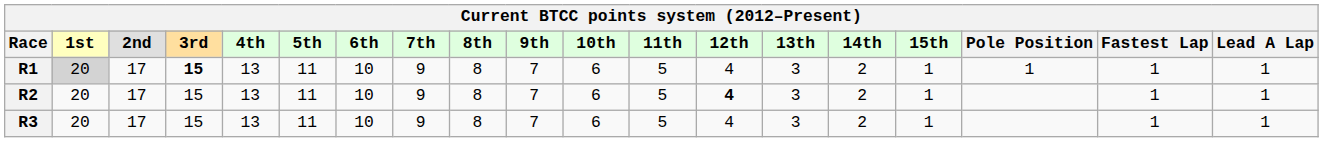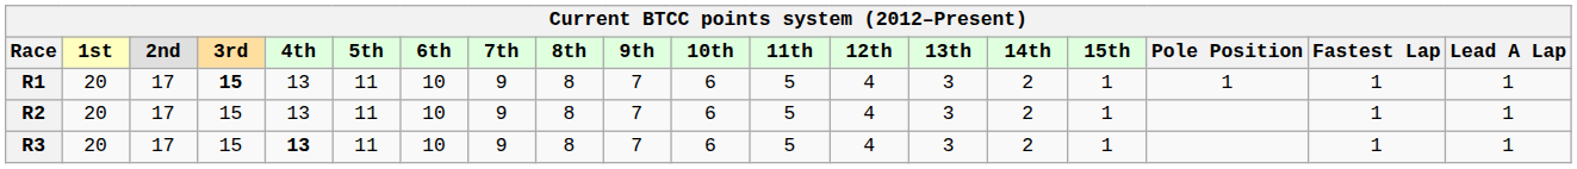R1 | 1st: lightgrey background -> no background
R2 | 12th: bold -> normal
R3 | 4th: normal -> bold
